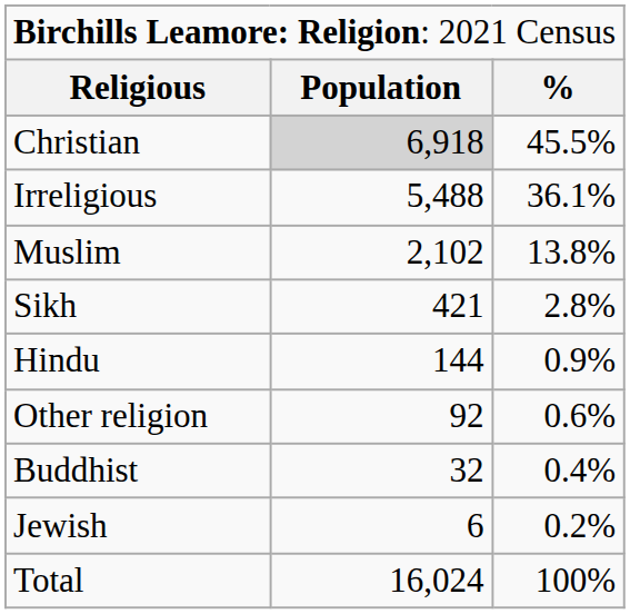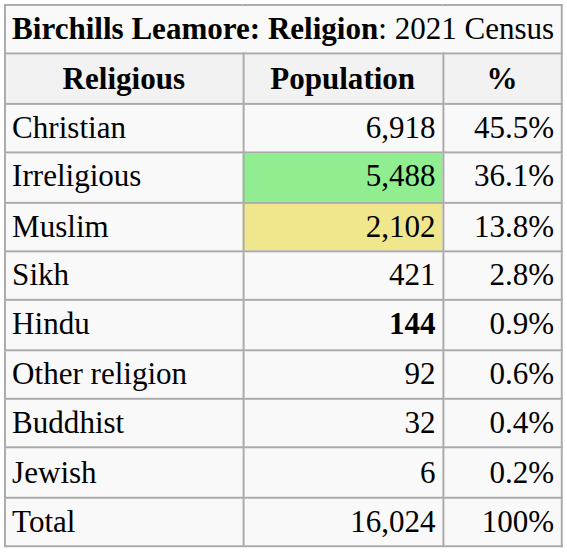Christian | column 2: lightgrey background -> no background
Irreligious | column 2: no background -> lightgreen background
Muslim | column 2: no background -> khaki background
Hindu | column 2: normal -> bold
